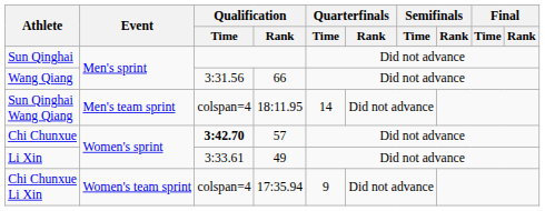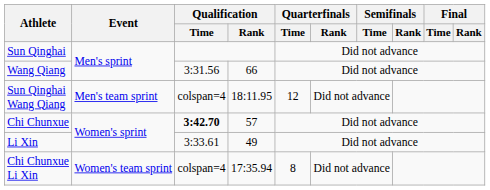Sun Qinghai Wang Qiang | Quarterfinals / Time: 14 -> 12
Chi Chunxue Li Xin | Quarterfinals / Time: 9 -> 8
